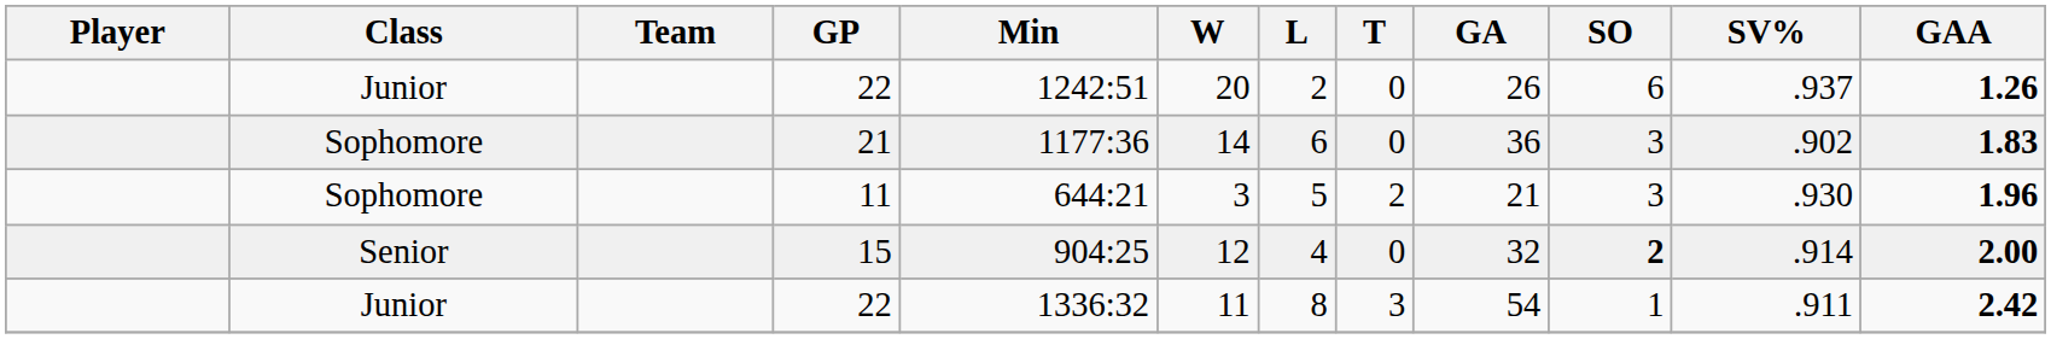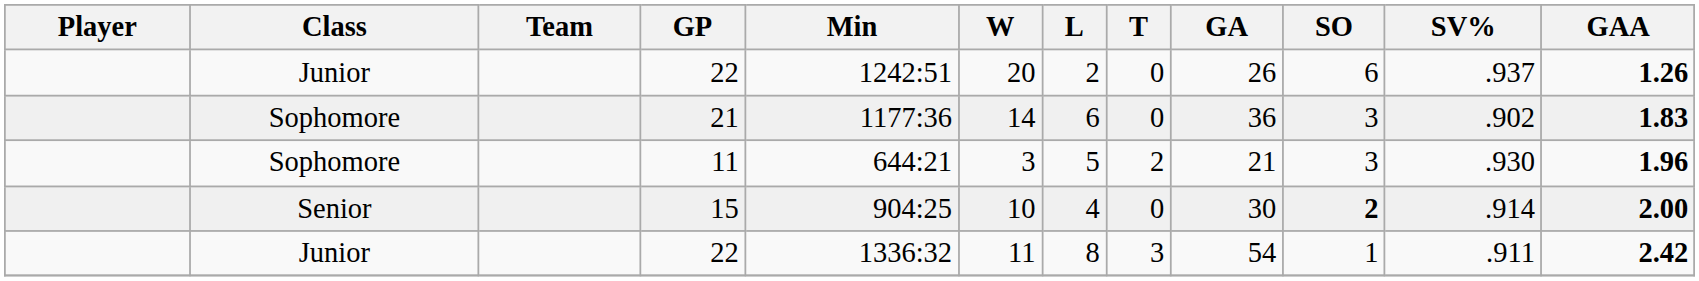15 | W: 12 -> 10
15 | GA: 32 -> 30
